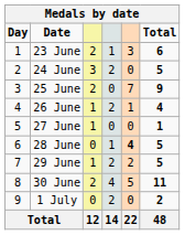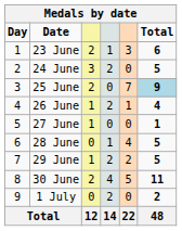25 June | Total: no background -> lightblue background
28 June | column 5: bold -> normal
